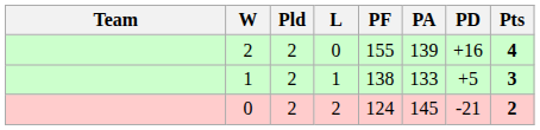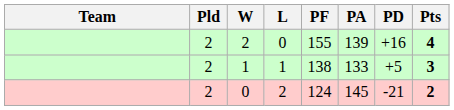columns swapped: Pld <-> W
